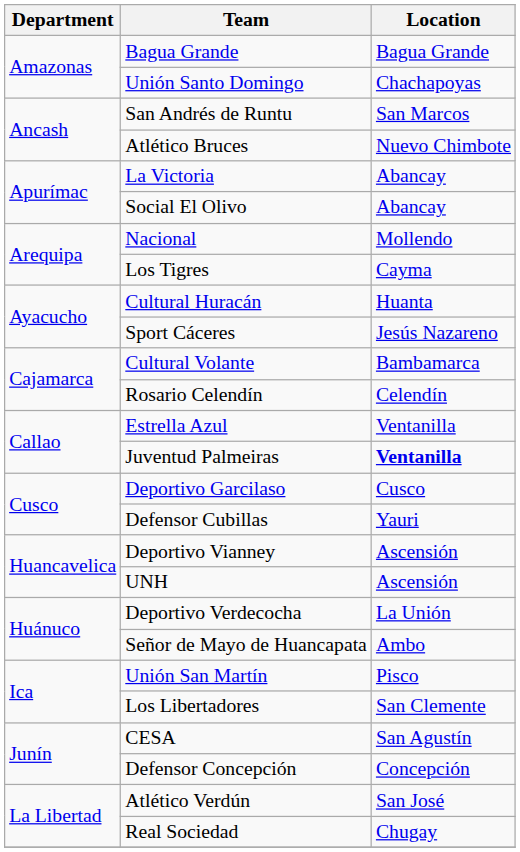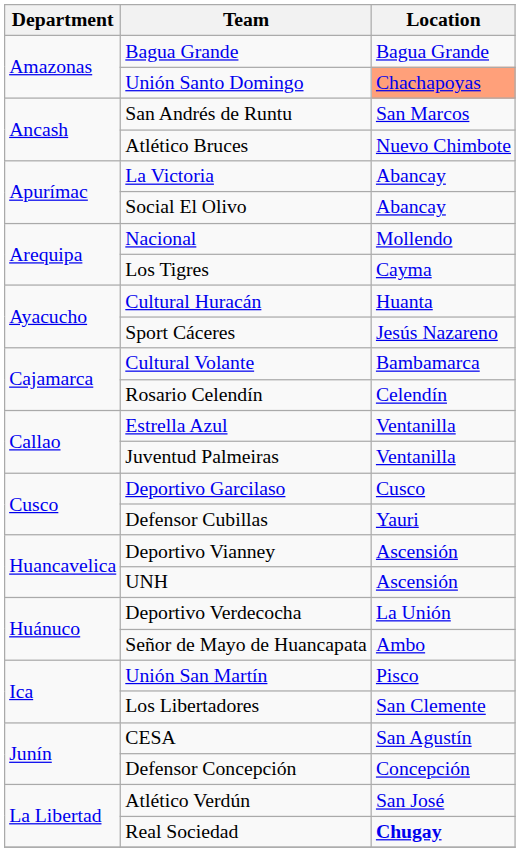Unión Santo Domingo | Location: no background -> lightsalmon background
Juventud Palmeiras | Location: bold -> normal
Real Sociedad | Location: normal -> bold
